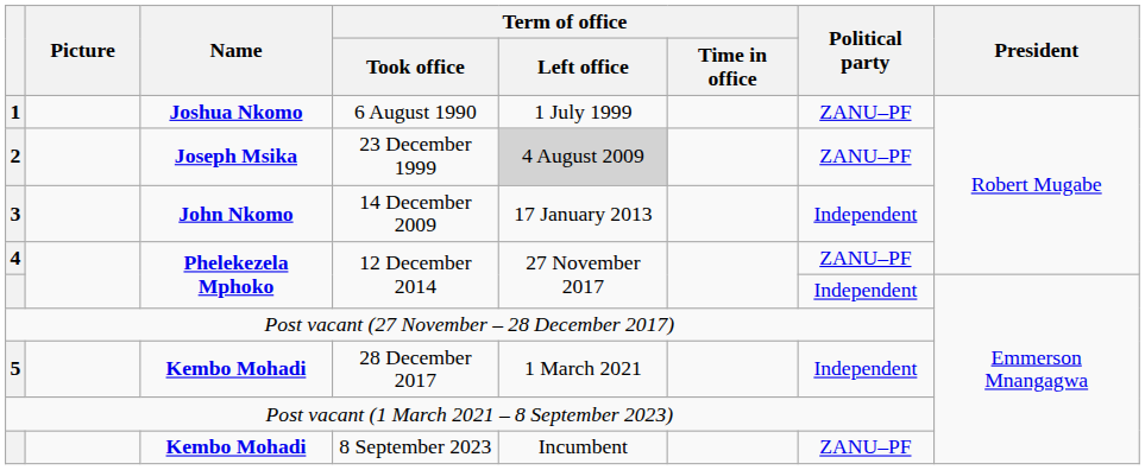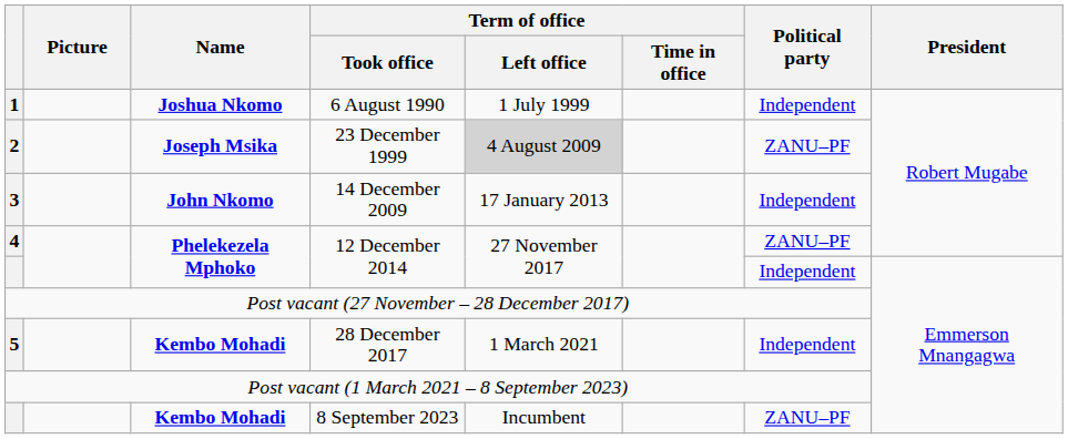1 | Political party: ZANU–PF -> Independent
